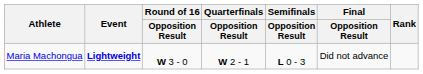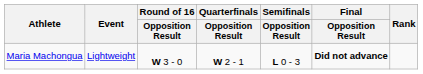Maria Machongua | Event: bold -> normal
Maria Machongua | Final / Opposition Result: normal -> bold
